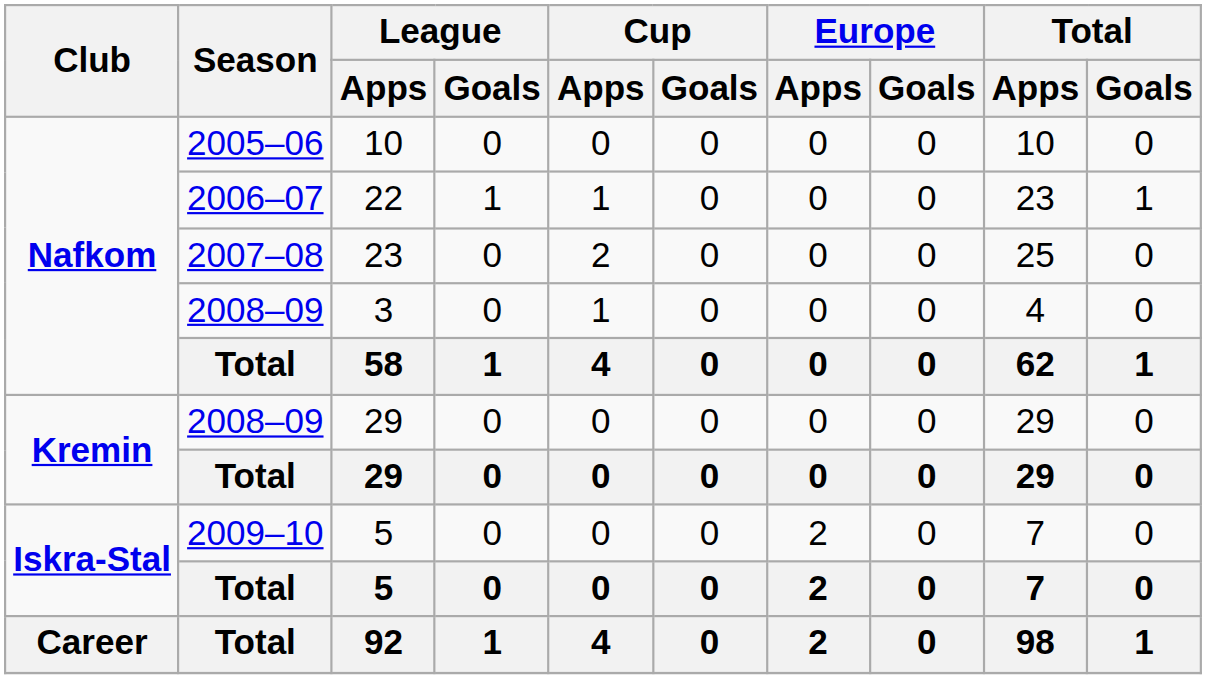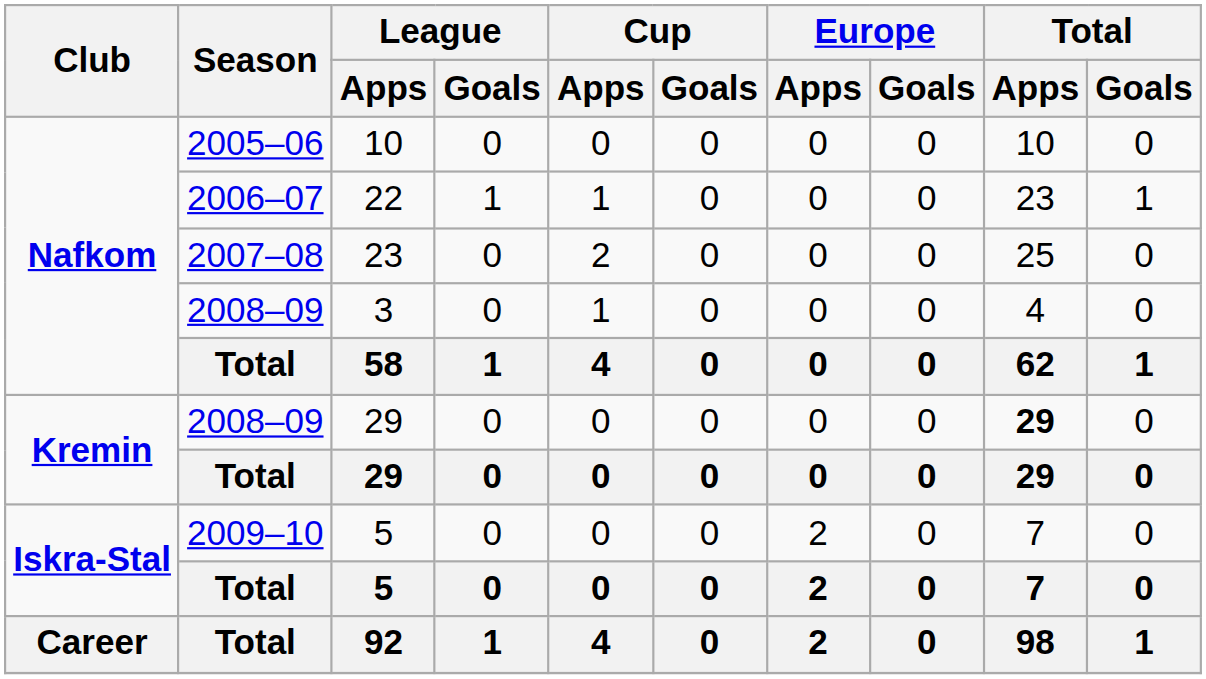2008–09 / 29 | Total / Apps: normal -> bold
